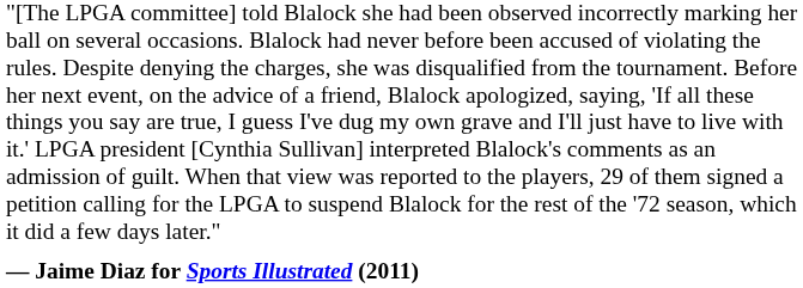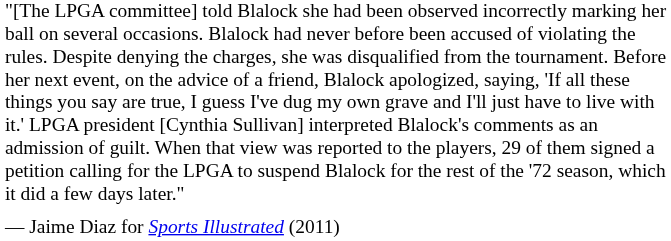row 2 | column 1: bold -> normal
